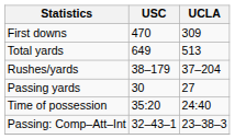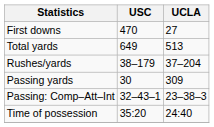First downs | UCLA: 309 -> 27
Passing yards | UCLA: 27 -> 309
rows swapped: Passing: Comp–Att–Int <-> Time of possession
